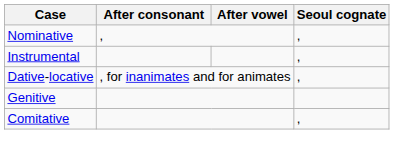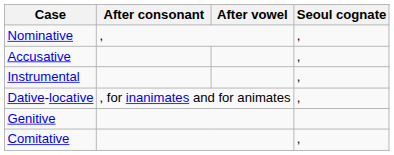+ row: Accusative | ,
